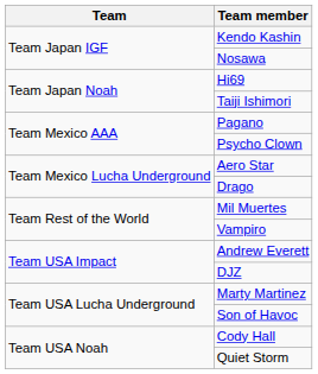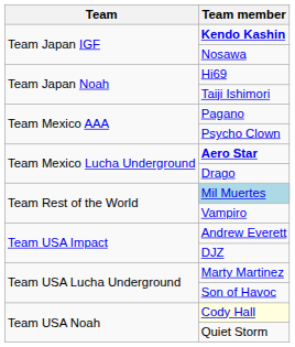Kendo Kashin | Team member: normal -> bold
Aero Star | Team member: normal -> bold
Mil Muertes | Team member: no background -> lightblue background
Cody Hall | Team member: no background -> lightyellow background
